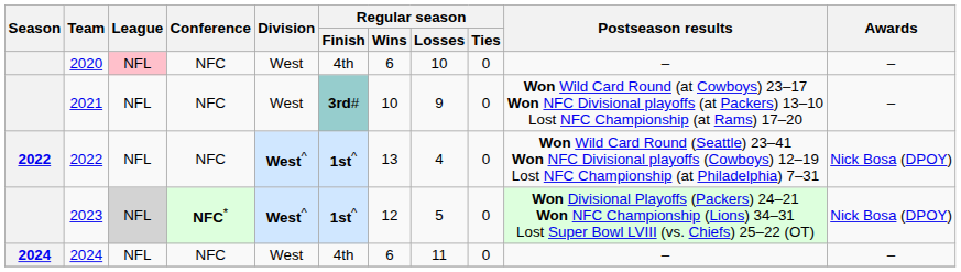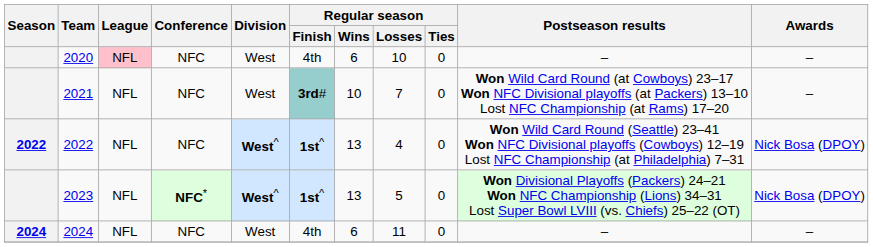2021 | Regular season / Losses: 9 -> 7
2023 | League: lightgrey background -> no background
2023 | Regular season / Wins: 12 -> 13
